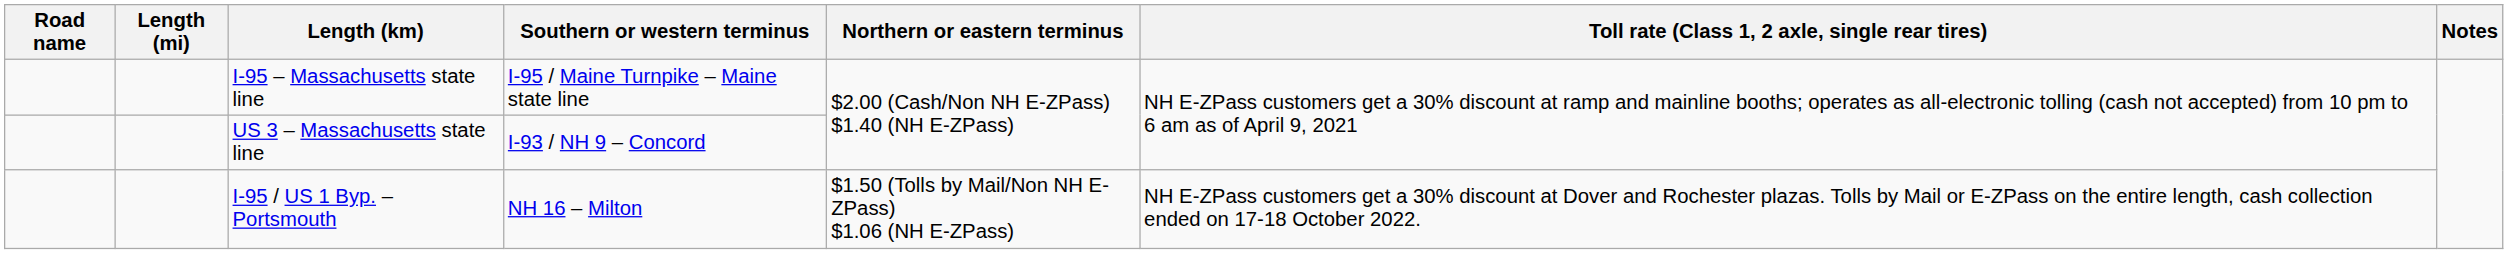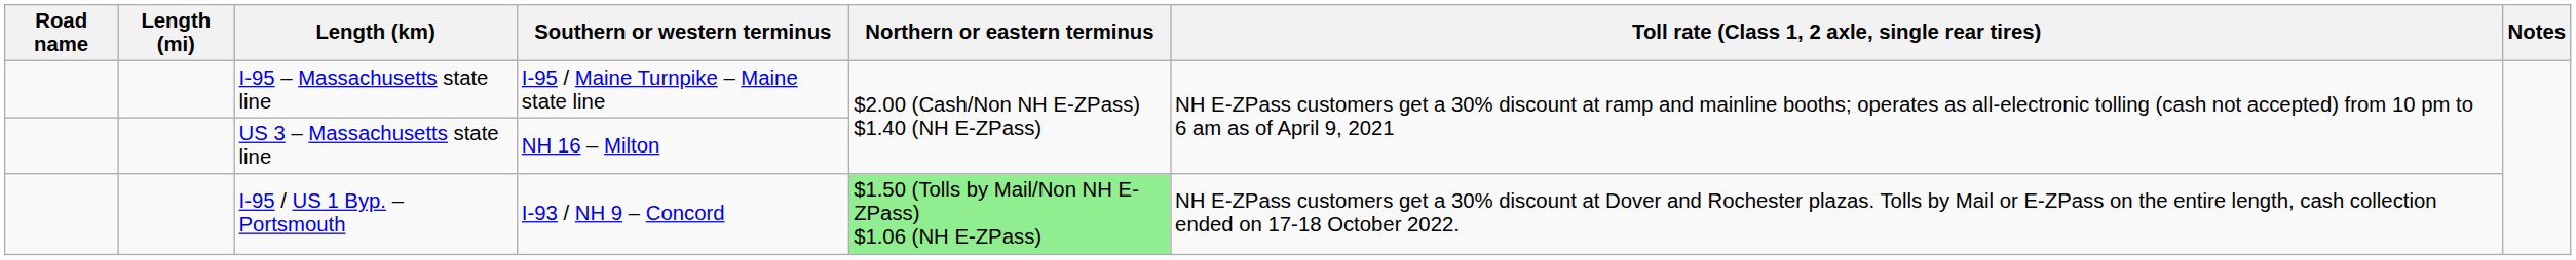US 3 – Massachusetts state line | Southern or western terminus: I-93 / NH 9 – Concord -> NH 16 – Milton
I-95 / US 1 Byp. – Portsmouth | Southern or western terminus: NH 16 – Milton -> I-93 / NH 9 – Concord
I-95 / US 1 Byp. – Portsmouth | Northern or eastern terminus: no background -> lightgreen background
